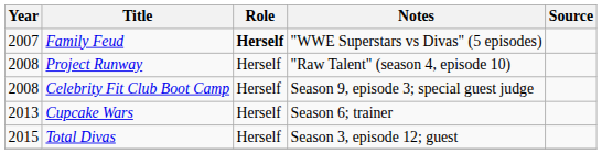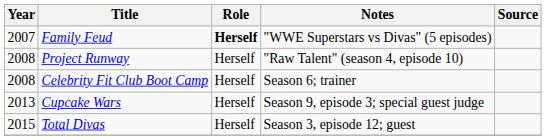Celebrity Fit Club Boot Camp | Notes: Season 9, episode 3; special guest judge -> Season 6; trainer
Cupcake Wars | Notes: Season 6; trainer -> Season 9, episode 3; special guest judge
